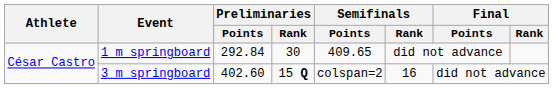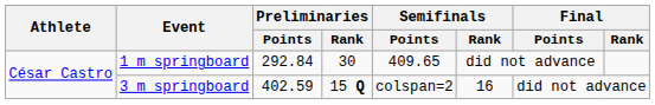3 m springboard | Preliminaries / Points: 402.60 -> 402.59
